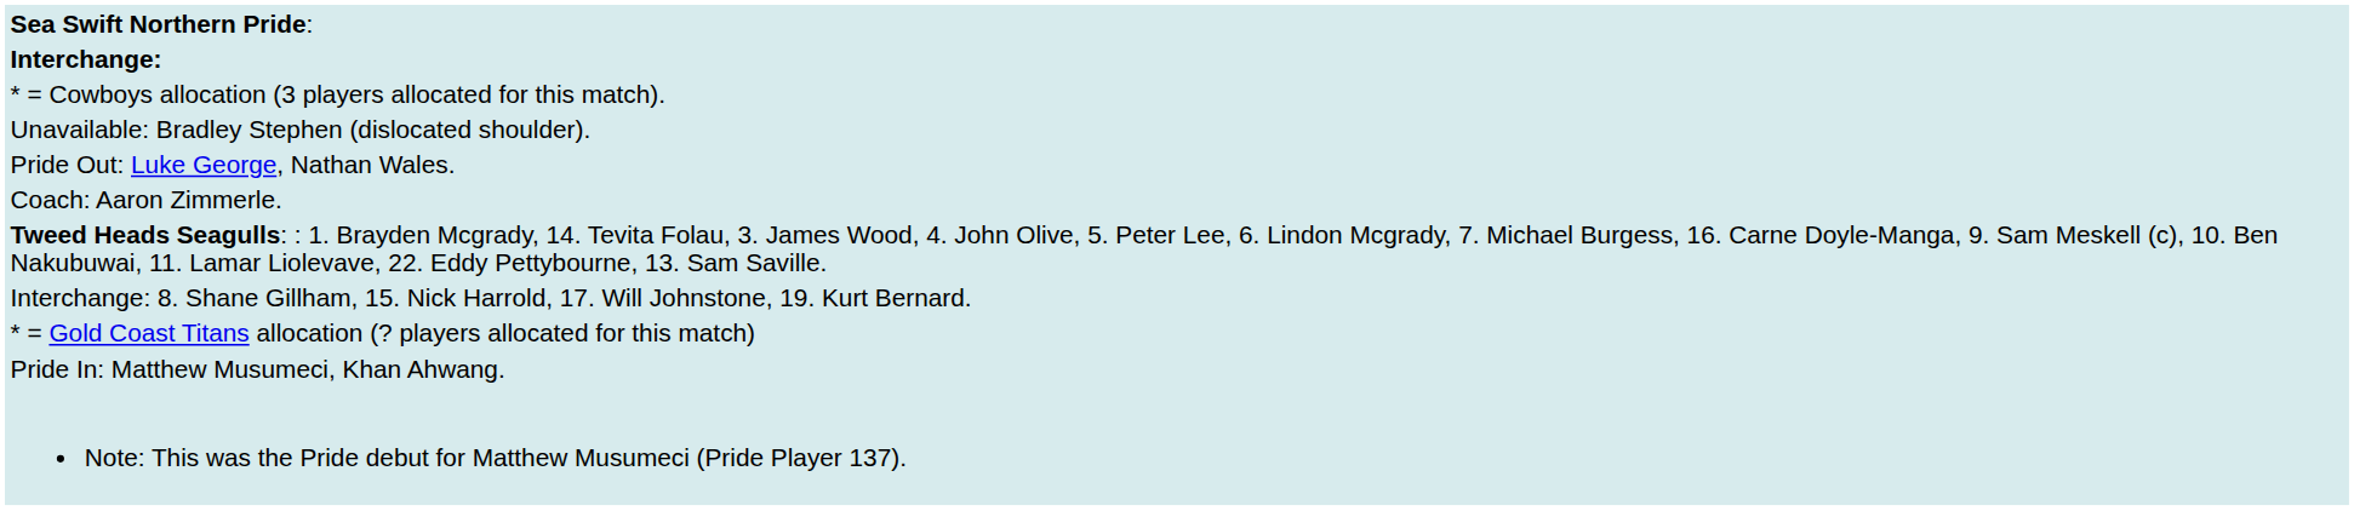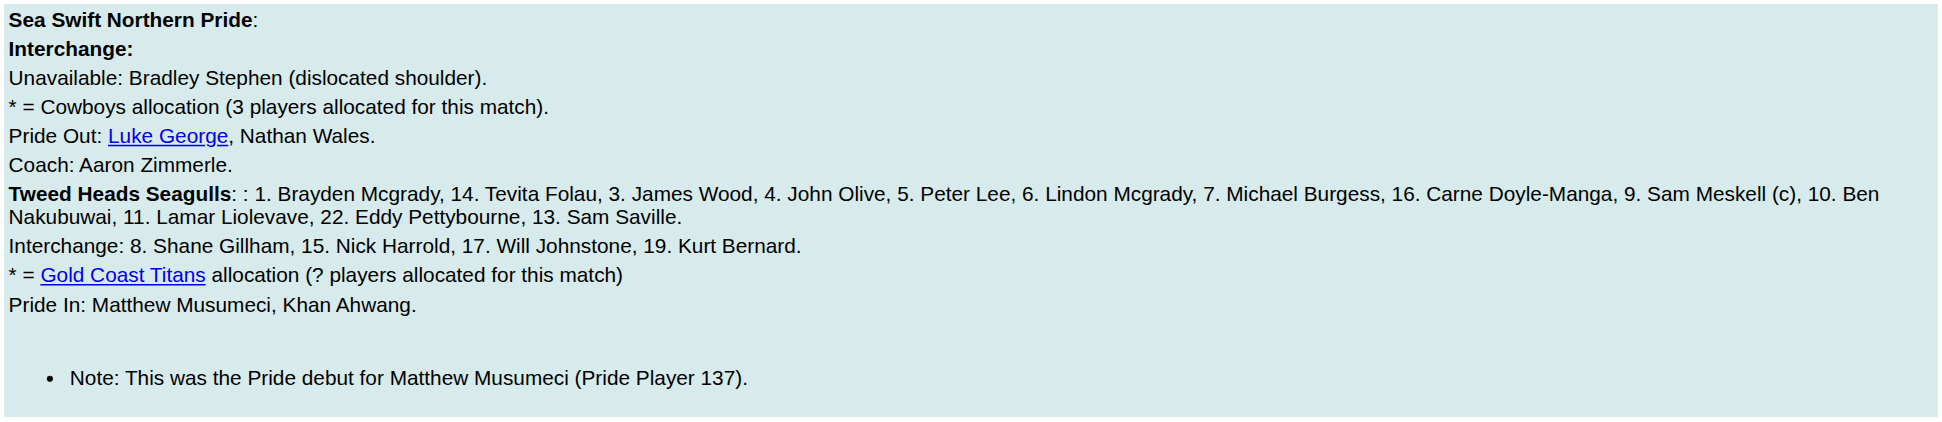row 3 | column 1: * = Cowboys allocation (3 players allocated for this match). -> Unavailable: Bradley Stephen (dislocated shoulder).
row 4 | column 1: Unavailable: Bradley Stephen (dislocated shoulder). -> * = Cowboys allocation (3 players allocated for this match).
